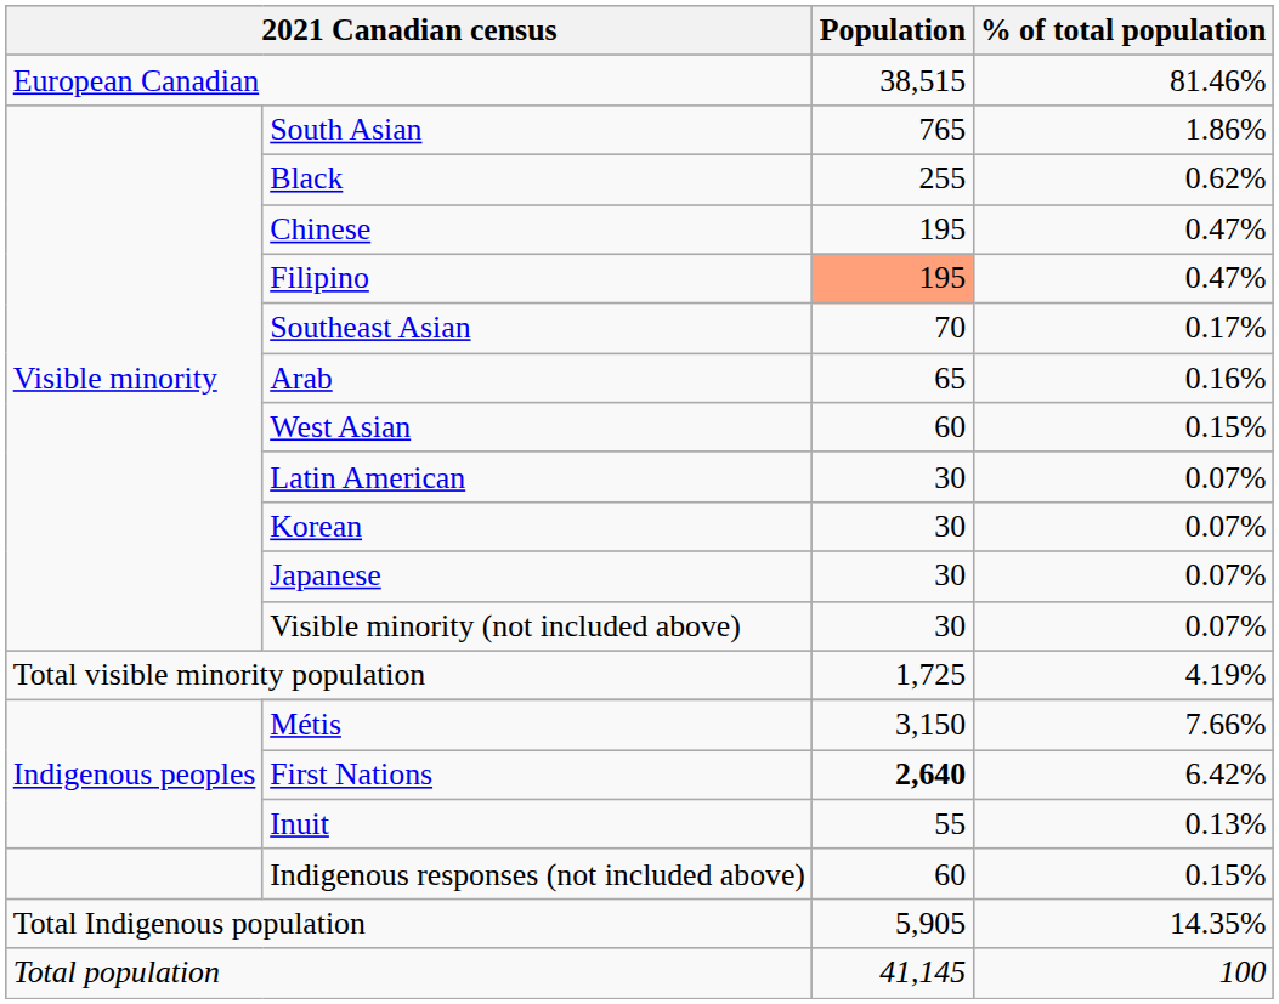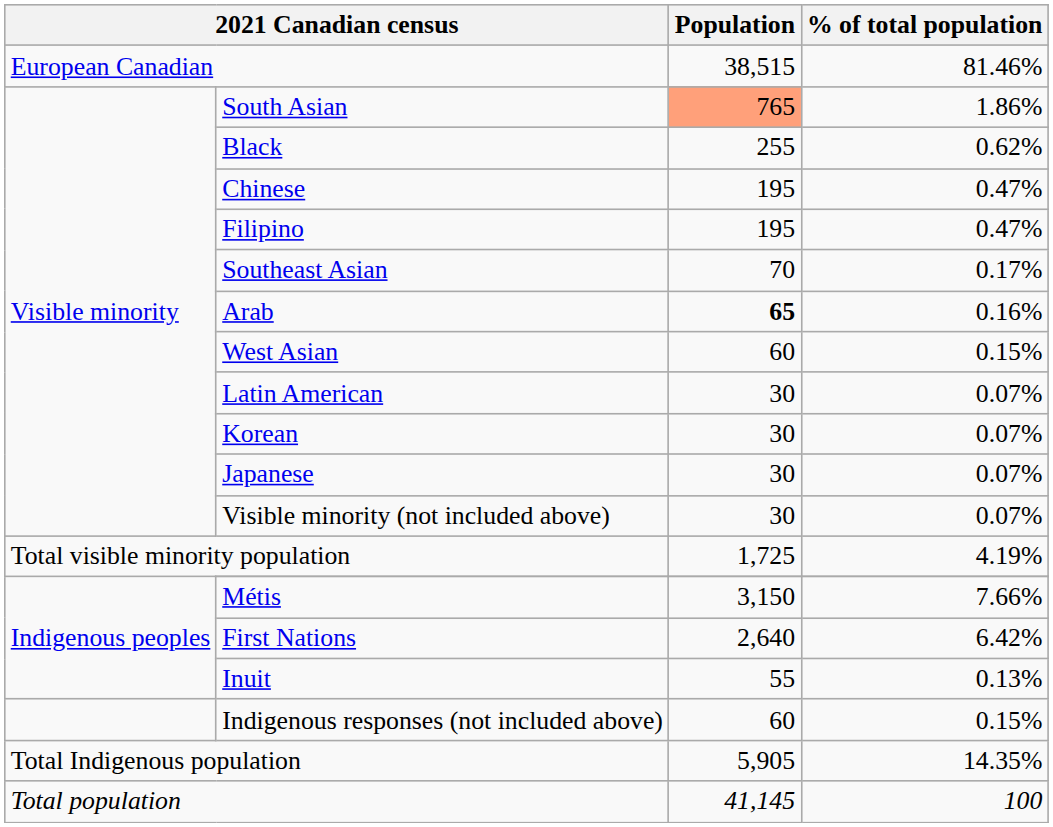South Asian | Population: no background -> lightsalmon background
Filipino | Population: lightsalmon background -> no background
Arab | Population: normal -> bold
First Nations | Population: bold -> normal
